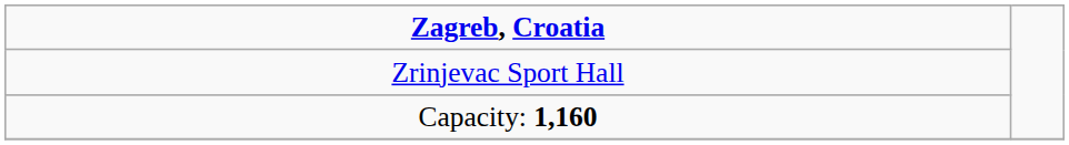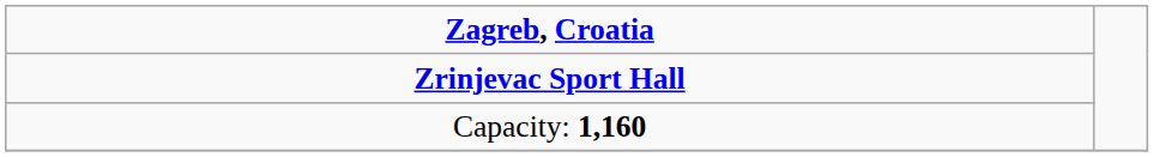Zrinjevac Sport Hall | Zagreb, Croatia: normal -> bold
